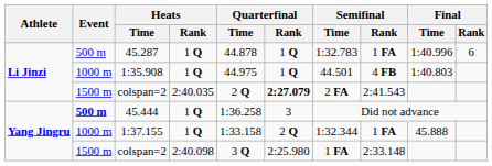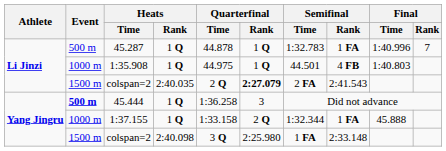45.287 | Final / Rank: 6 -> 7
